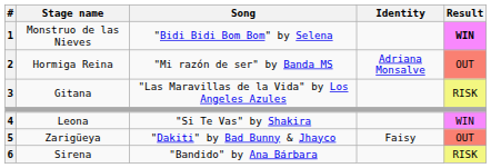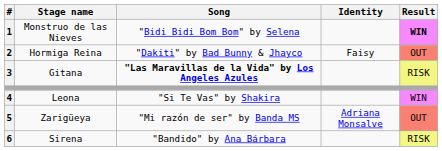Hormiga Reina | Song: "Mi razón de ser" by Banda MS -> "Dakiti" by Bad Bunny & Jhayco
Hormiga Reina | Identity: Adriana Monsalve -> Faisy
Gitana | Song: normal -> bold
Zarigüeya | Song: "Dakiti" by Bad Bunny & Jhayco -> "Mi razón de ser" by Banda MS
Zarigüeya | Identity: Faisy -> Adriana Monsalve
